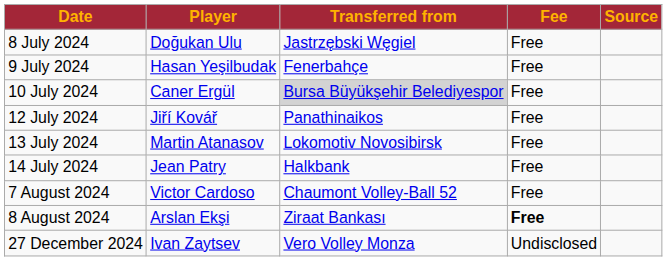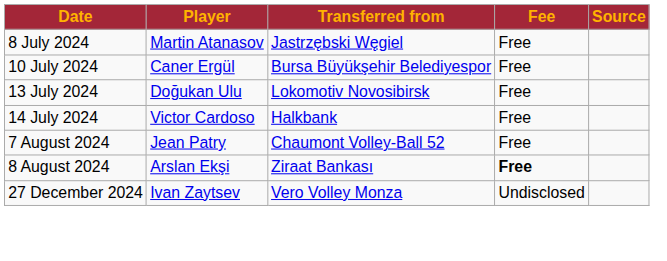8 July 2024 | Player: Doğukan Ulu -> Martin Atanasov
- row: 9 July 2024 | Hasan Yeşilbudak | Fenerbahçe | Free
10 July 2024 | Transferred from: lightgrey background -> no background
- row: 12 July 2024 | Jiří Kovář | Panathinaikos | Free
13 July 2024 | Player: Martin Atanasov -> Doğukan Ulu
14 July 2024 | Player: Jean Patry -> Victor Cardoso
7 August 2024 | Player: Victor Cardoso -> Jean Patry
